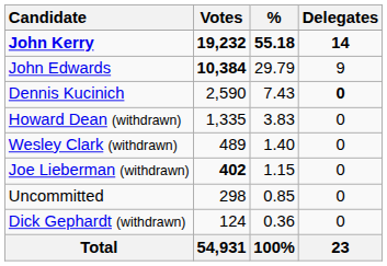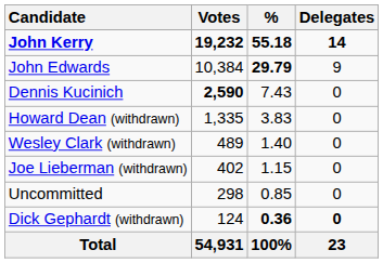John Edwards | Votes: bold -> normal
John Edwards | %: normal -> bold
Dennis Kucinich | Votes: normal -> bold
Dennis Kucinich | Delegates: bold -> normal
Joe Lieberman (withdrawn) | Votes: bold -> normal
Dick Gephardt (withdrawn) | %: normal -> bold
Dick Gephardt (withdrawn) | Delegates: normal -> bold
